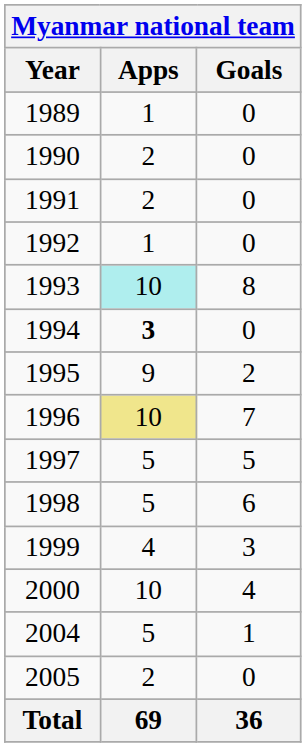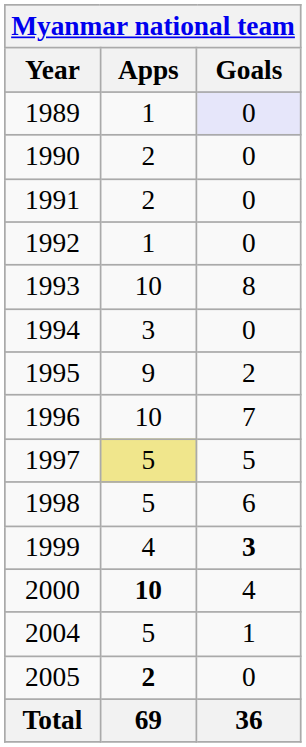1989 | Goals: no background -> lavender background
1993 | Apps: paleturquoise background -> no background
1994 | Apps: bold -> normal
1996 | Apps: khaki background -> no background
1997 | Apps: no background -> khaki background
1999 | Goals: normal -> bold
2000 | Apps: normal -> bold
2005 | Apps: normal -> bold
